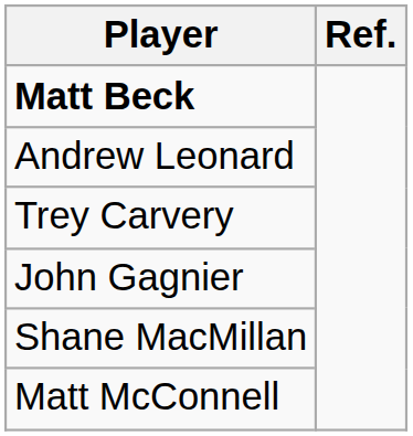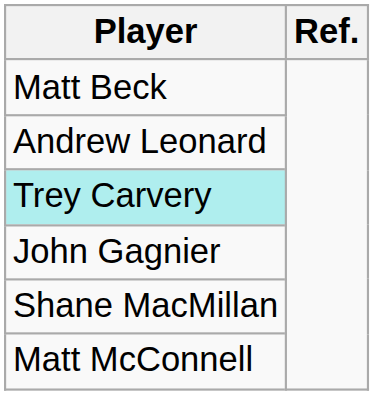Matt Beck | Player: bold -> normal
Trey Carvery | Player: no background -> paleturquoise background
